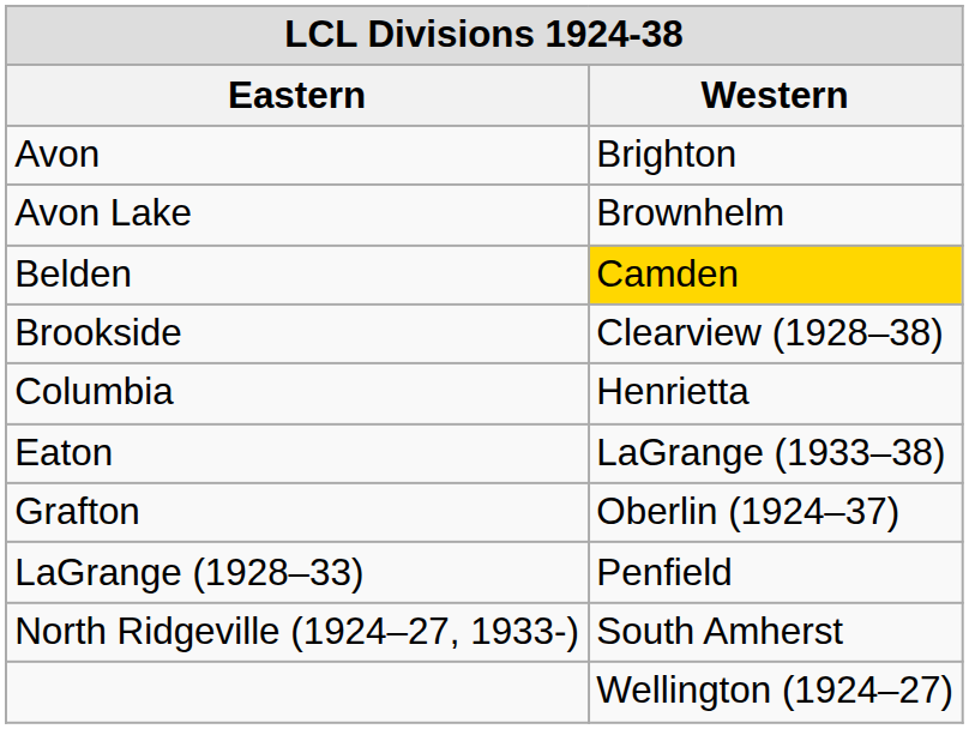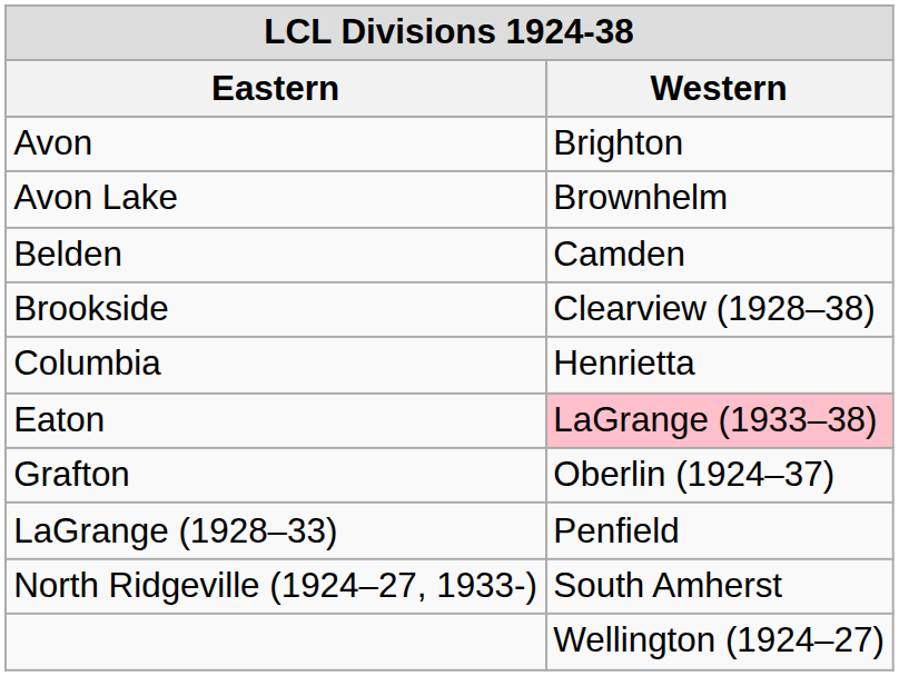Belden | Western: gold background -> no background
Eaton | Western: no background -> pink background
